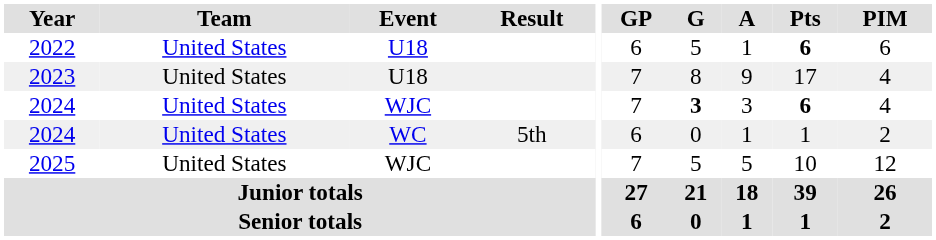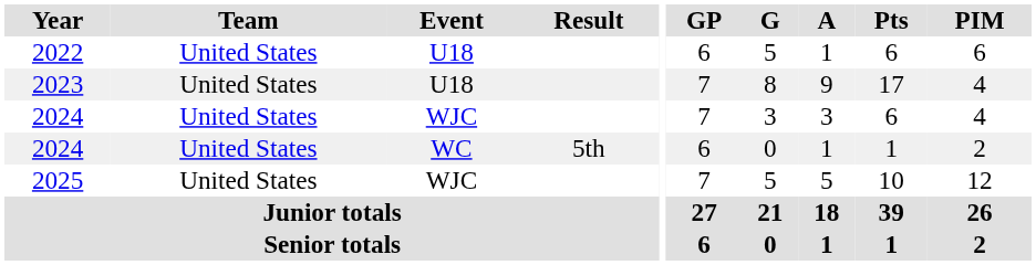2022 | Pts: bold -> normal
2024 / WJC | G: bold -> normal
2024 / WJC | Pts: bold -> normal
